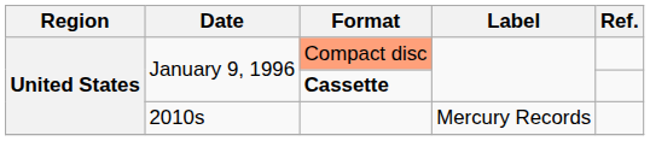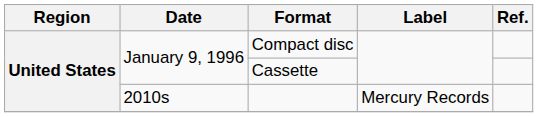Compact disc | Format: lightsalmon background -> no background
Cassette | Format: bold -> normal
